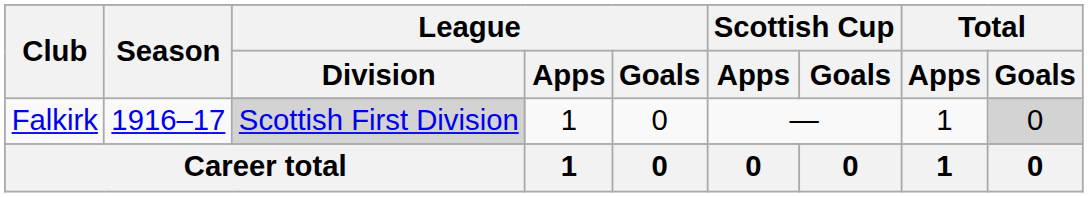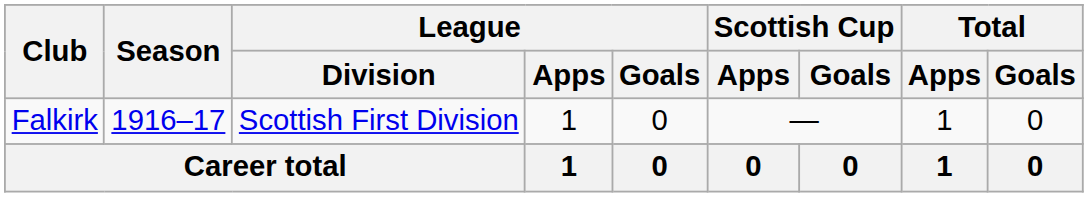Falkirk | League / Division: lightgrey background -> no background
Falkirk | Total / Goals: lightgrey background -> no background
